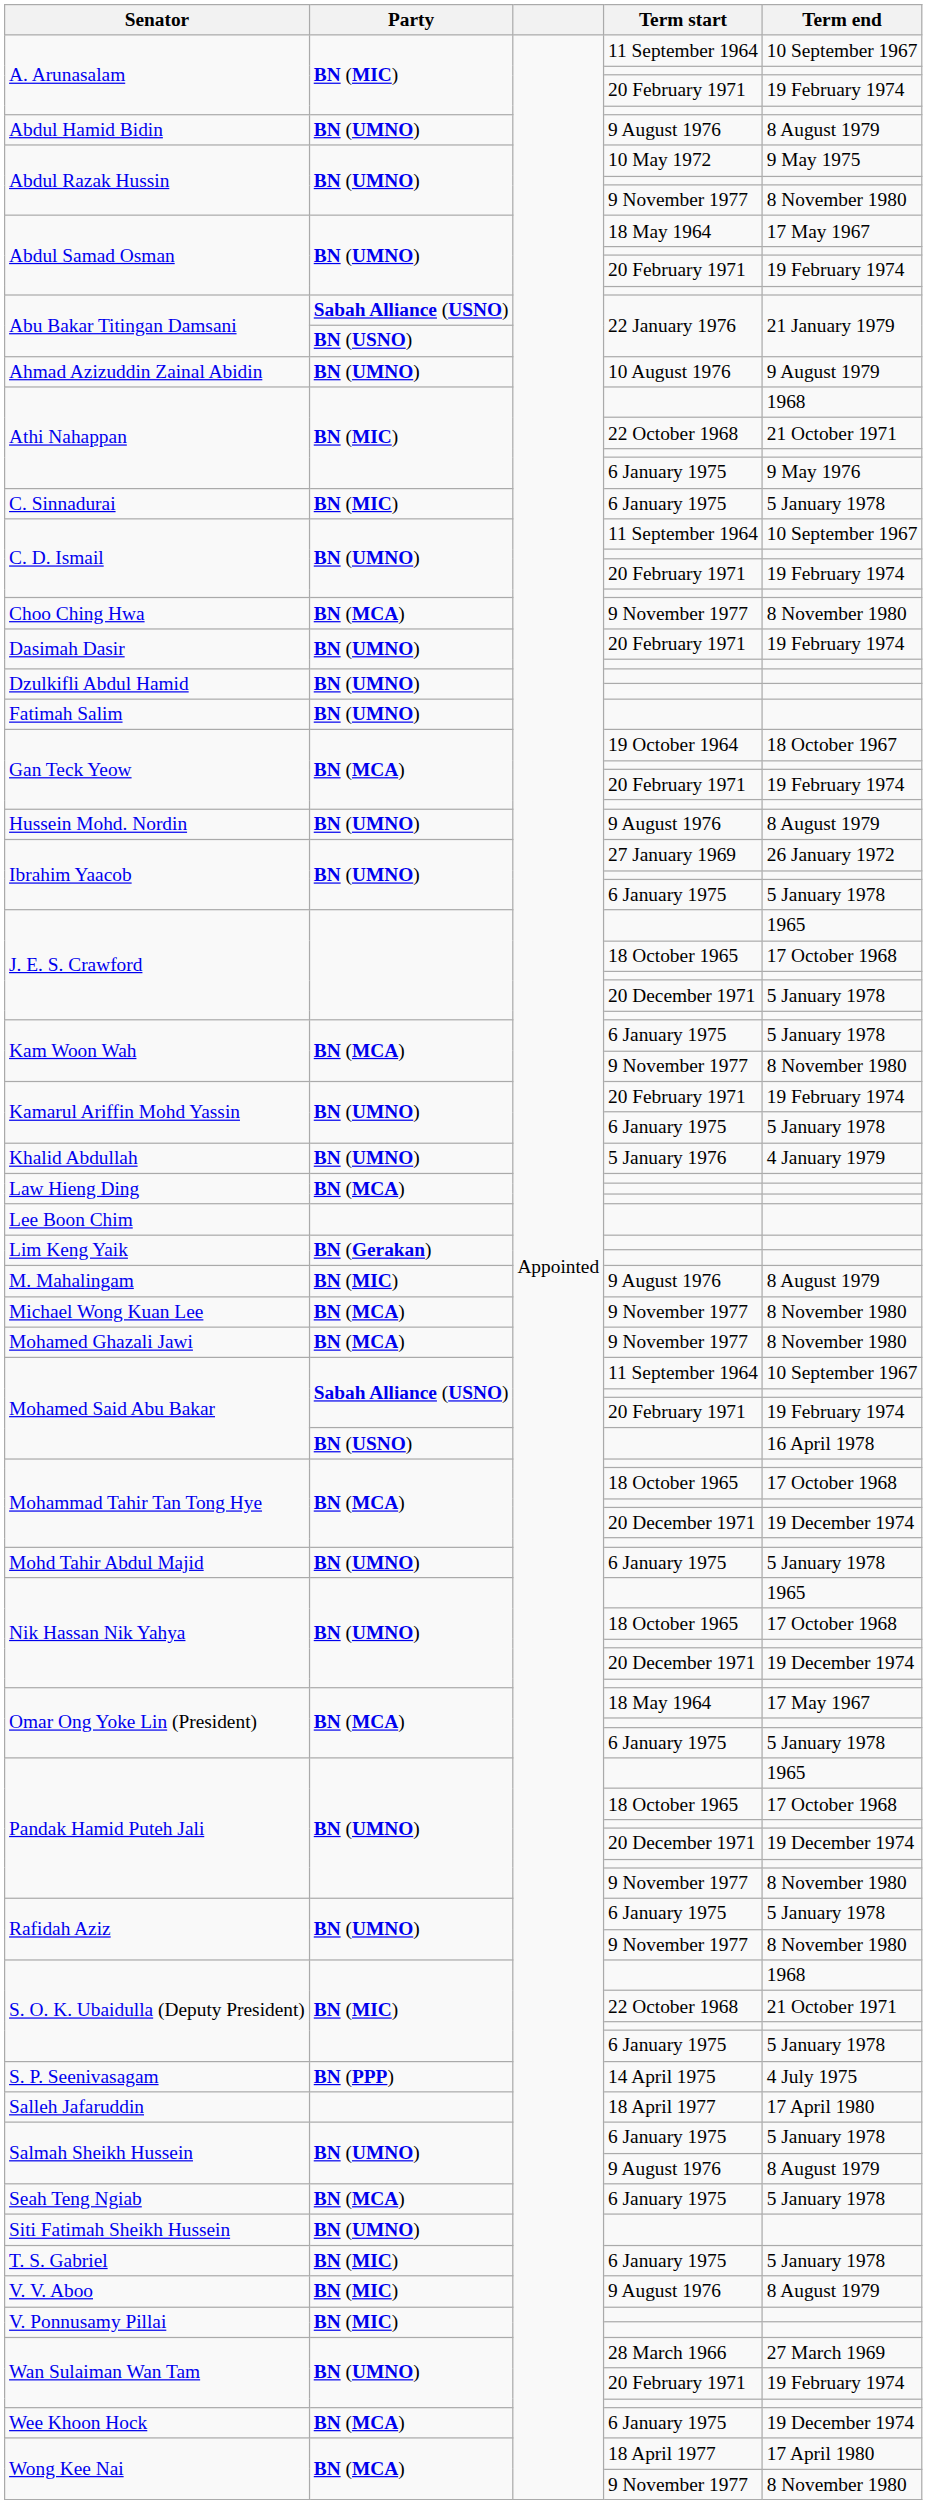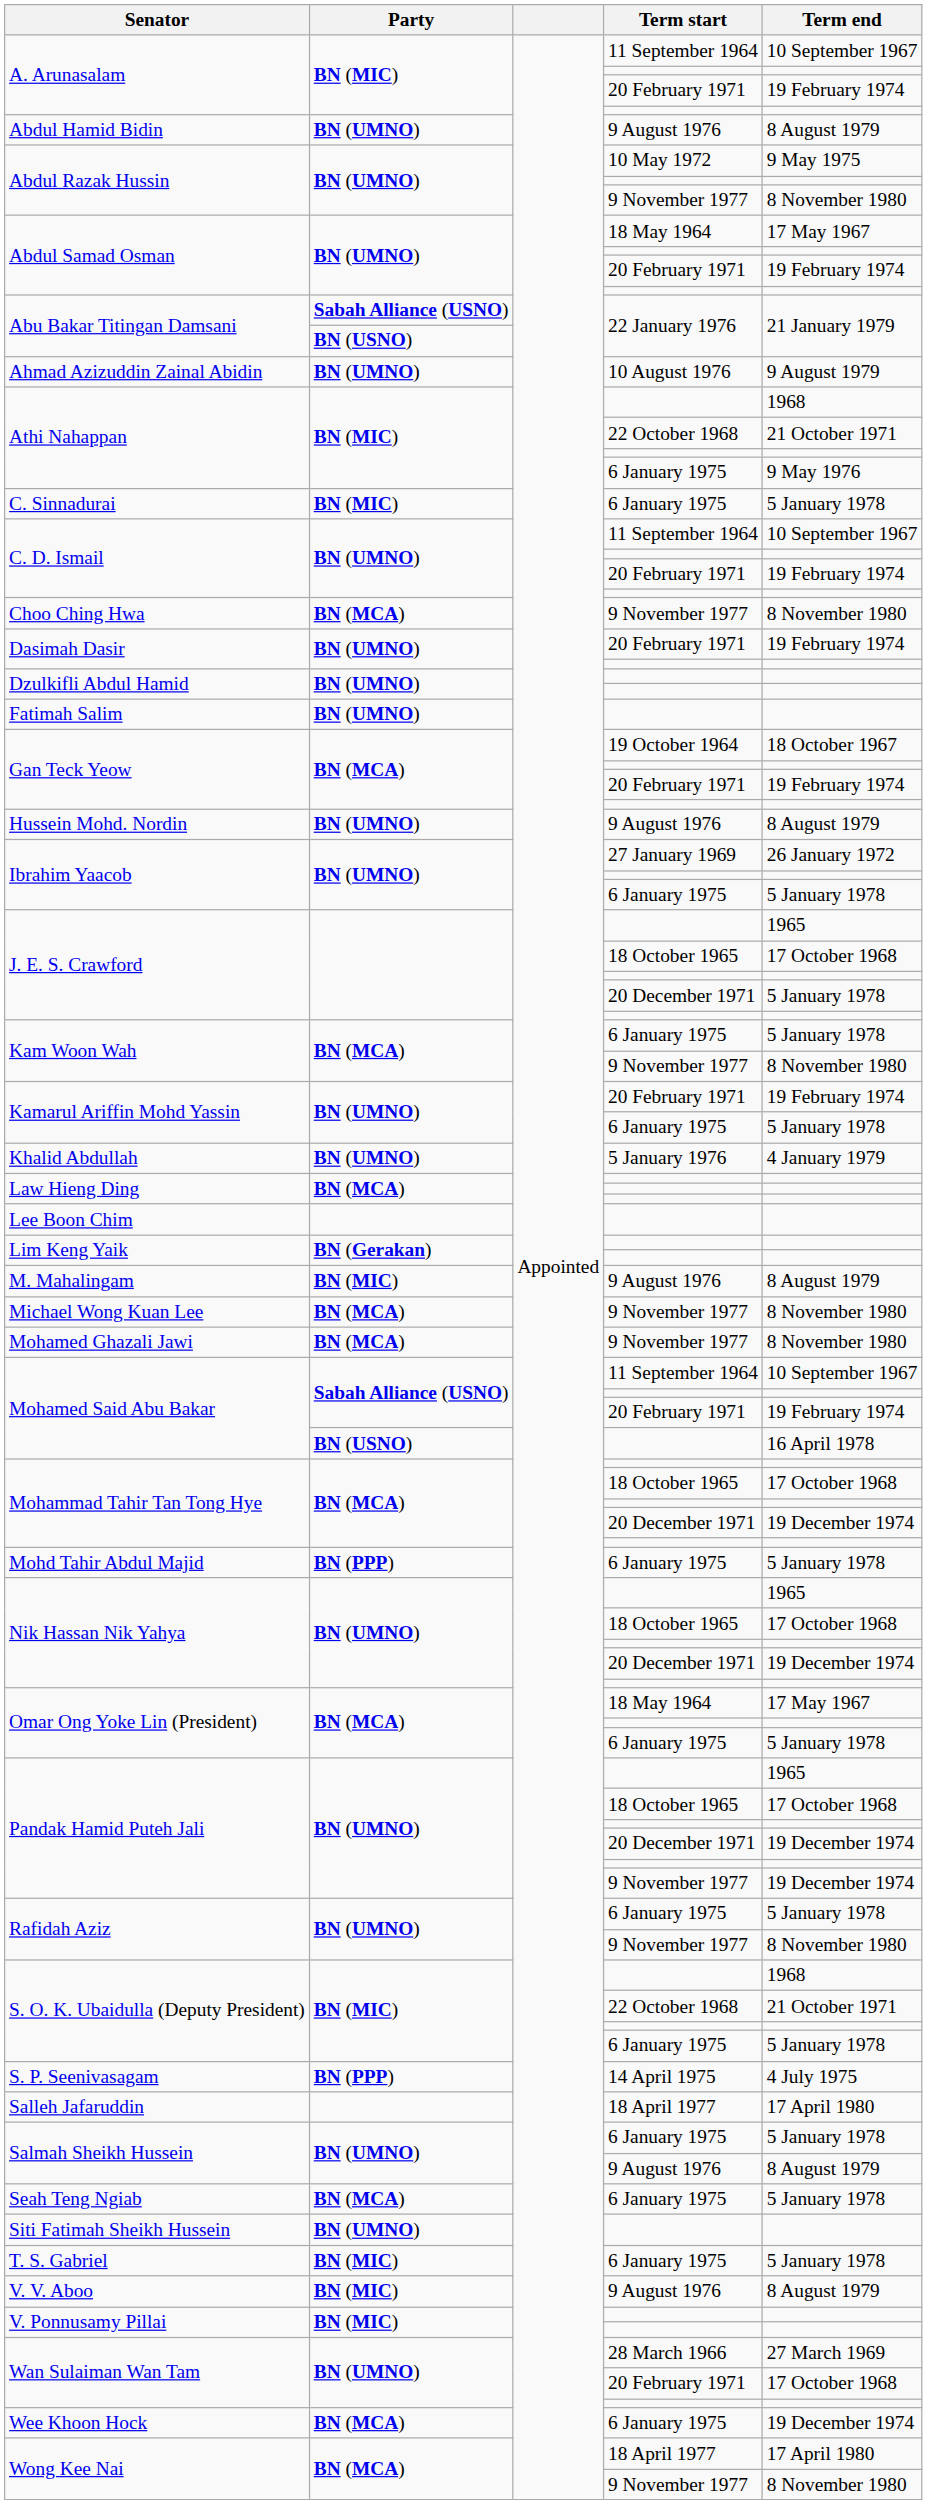Mohd Tahir Abdul Majid | Party: BN (UMNO) -> BN (PPP)
Pandak Hamid Puteh Jali / 9 November 1977 | Term end: 8 November 1980 -> 19 December 1974
Wan Sulaiman Wan Tam / 20 February 1971 | Term end: 19 February 1974 -> 17 October 1968
